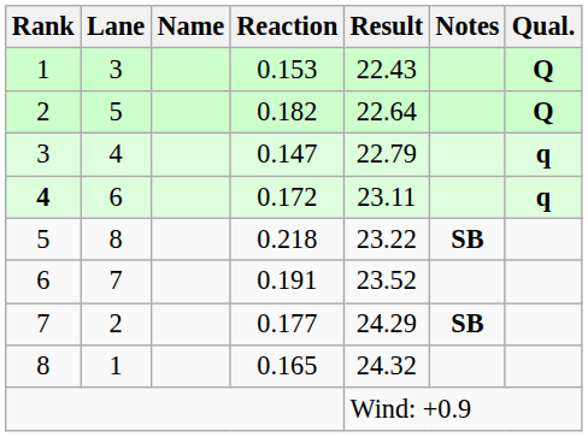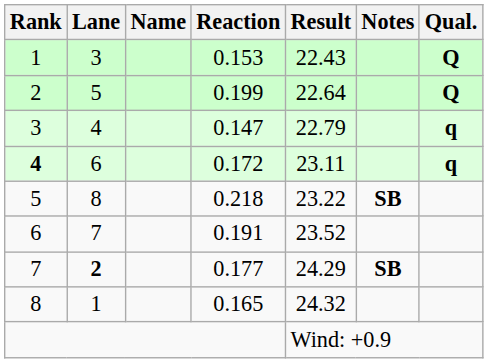row 3 | Reaction: 0.182 -> 0.199
row 8 | Lane: normal -> bold
